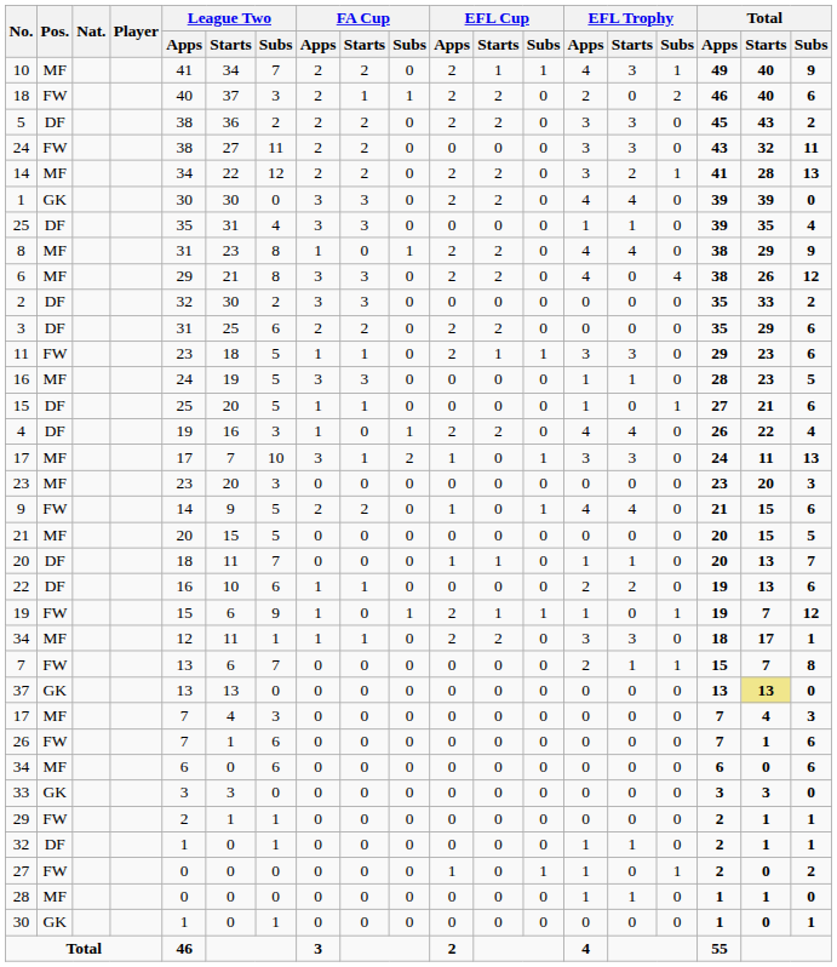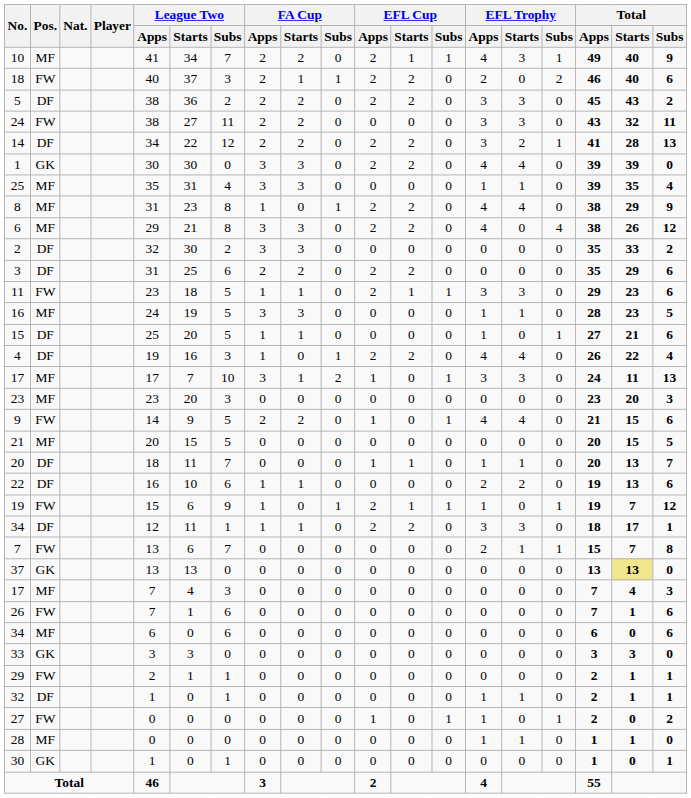row 7 | Pos.: MF -> DF
row 9 | Pos.: DF -> MF
row 25 | Pos.: MF -> DF
